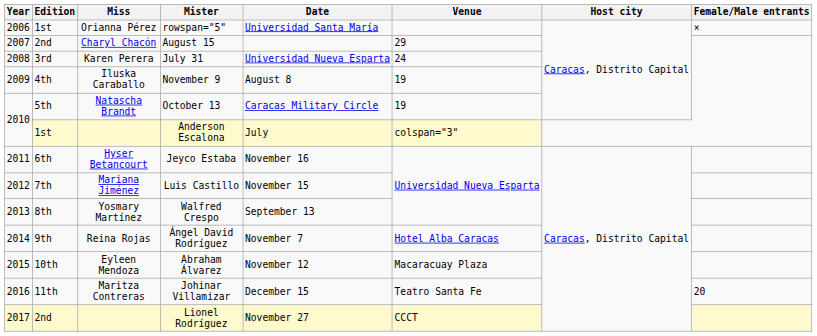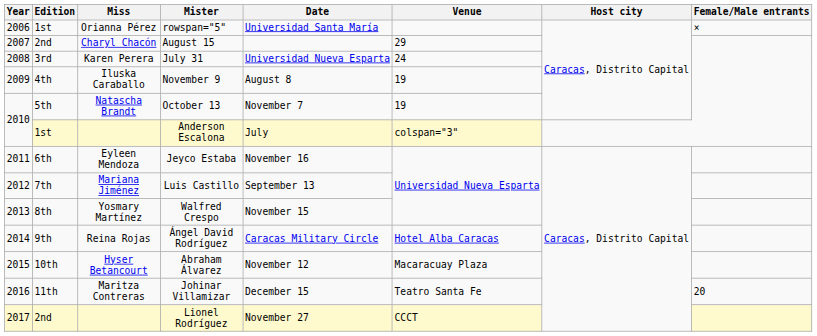October 13 | Date: Caracas Military Circle -> November 7
Jeyco Estaba | Miss: Hyser Betancourt -> Eyleen Mendoza
Luis Castillo | Date: November 15 -> September 13
Walfred Crespo | Date: September 13 -> November 15
Ángel David Rodríguez | Date: November 7 -> Caracas Military Circle
Abraham Álvarez | Miss: Eyleen Mendoza -> Hyser Betancourt
